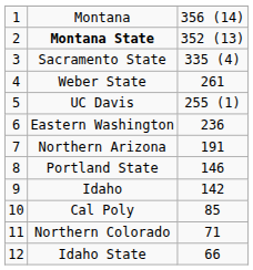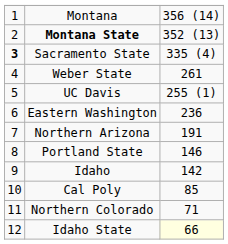Sacramento State | column 1: normal -> bold
Idaho State | column 3: no background -> lightyellow background
